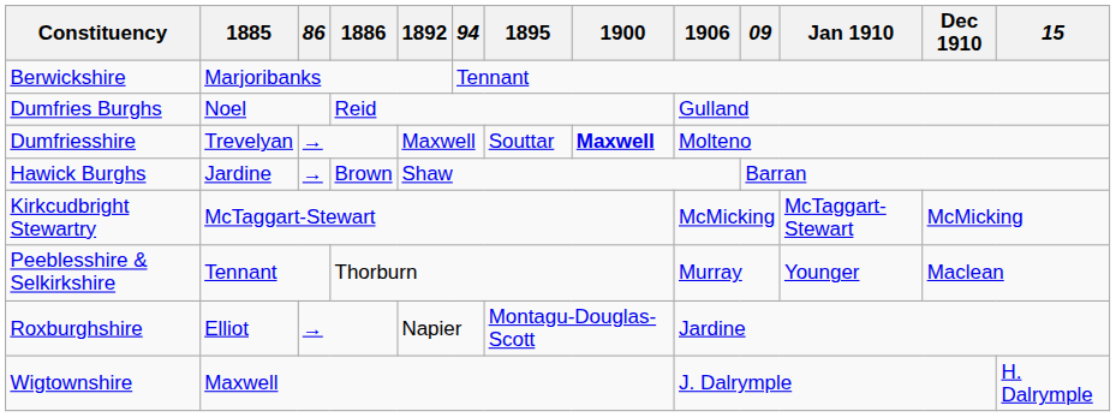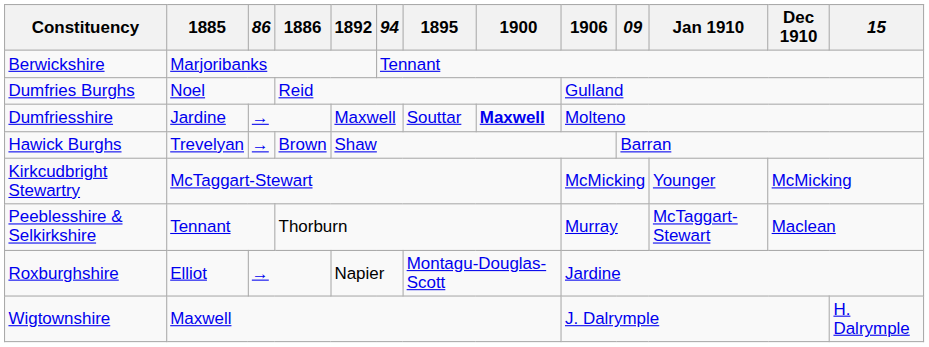Dumfriesshire | 1885: Trevelyan -> Jardine
Hawick Burghs | 1885: Jardine -> Trevelyan
Kirkcudbright Stewartry | Jan 1910: McTaggart-Stewart -> Younger
Peeblesshire & Selkirkshire | Jan 1910: Younger -> McTaggart-Stewart
